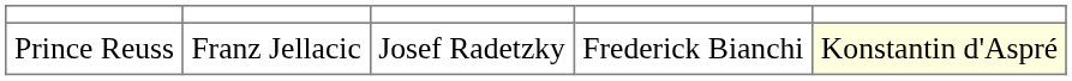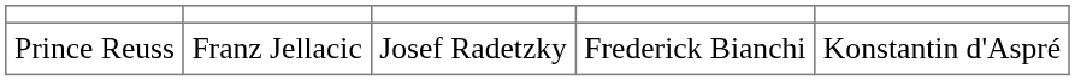Prince Reuss | column 5: lightyellow background -> no background
